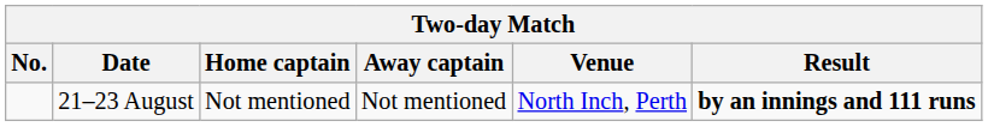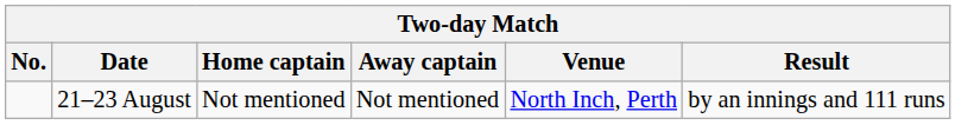21–23 August | Result: bold -> normal
